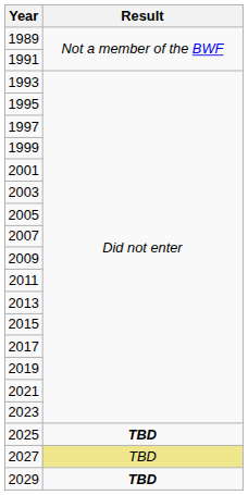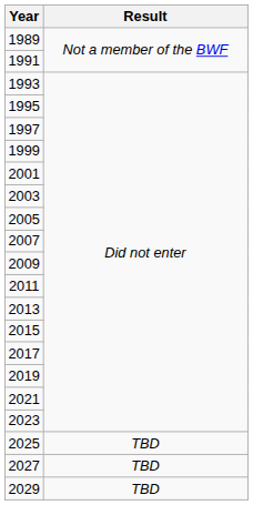2025 | Result: bold -> normal
2027 | Result: khaki background -> no background
2029 | Result: bold -> normal
